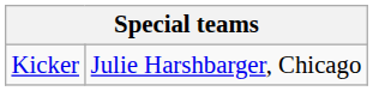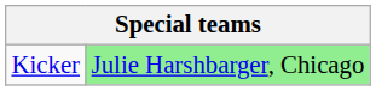Kicker | column 2: no background -> lightgreen background
